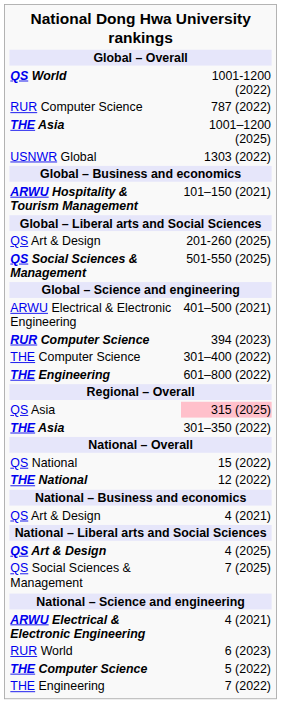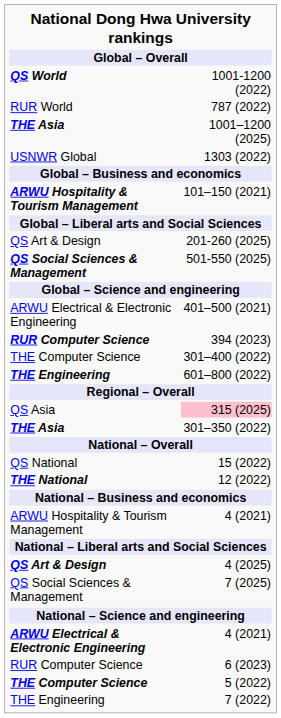row 4 | column 1: RUR Computer Science -> RUR World
row 24 | column 1: QS Art & Design -> ARWU Hospitality & Tourism Management
row 30 | column 1: RUR World -> RUR Computer Science
